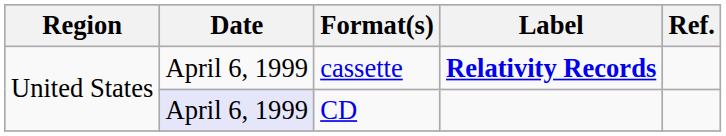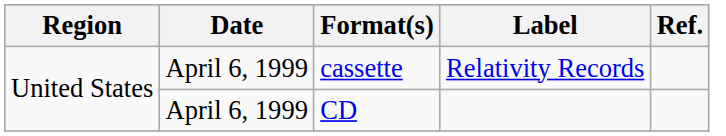cassette | Label: bold -> normal
CD | Date: lavender background -> no background
